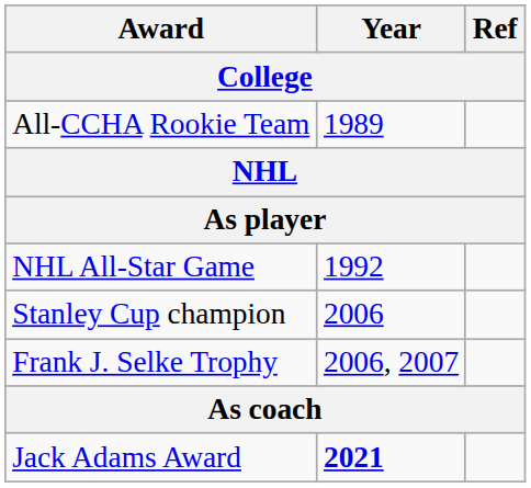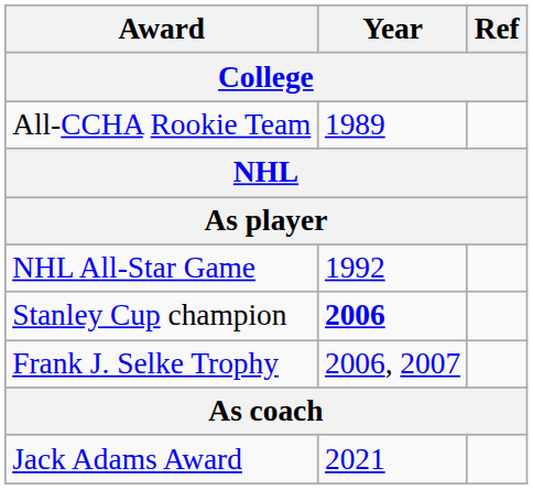Stanley Cup champion | Year: normal -> bold
Jack Adams Award | Year: bold -> normal
